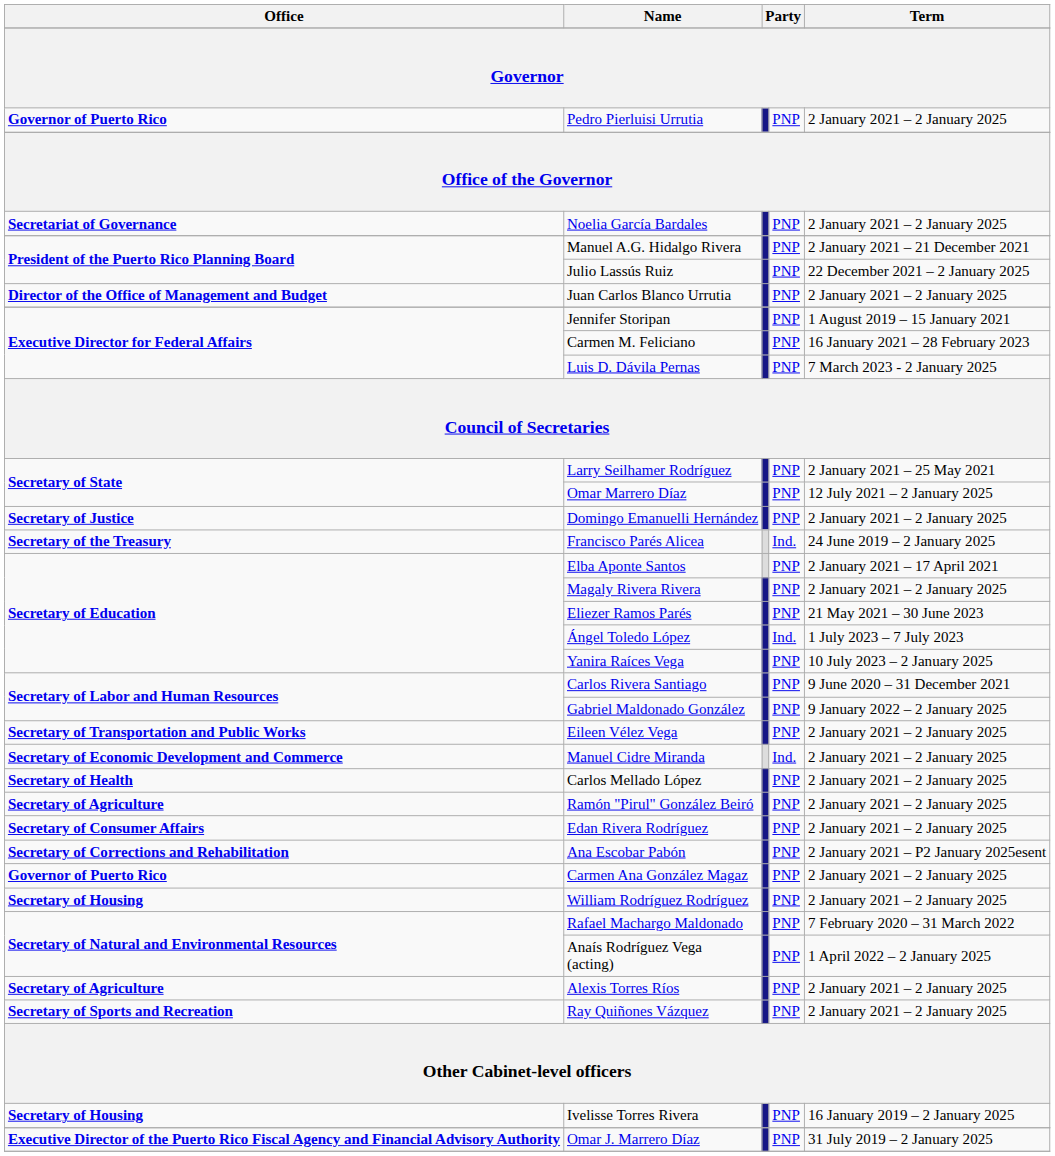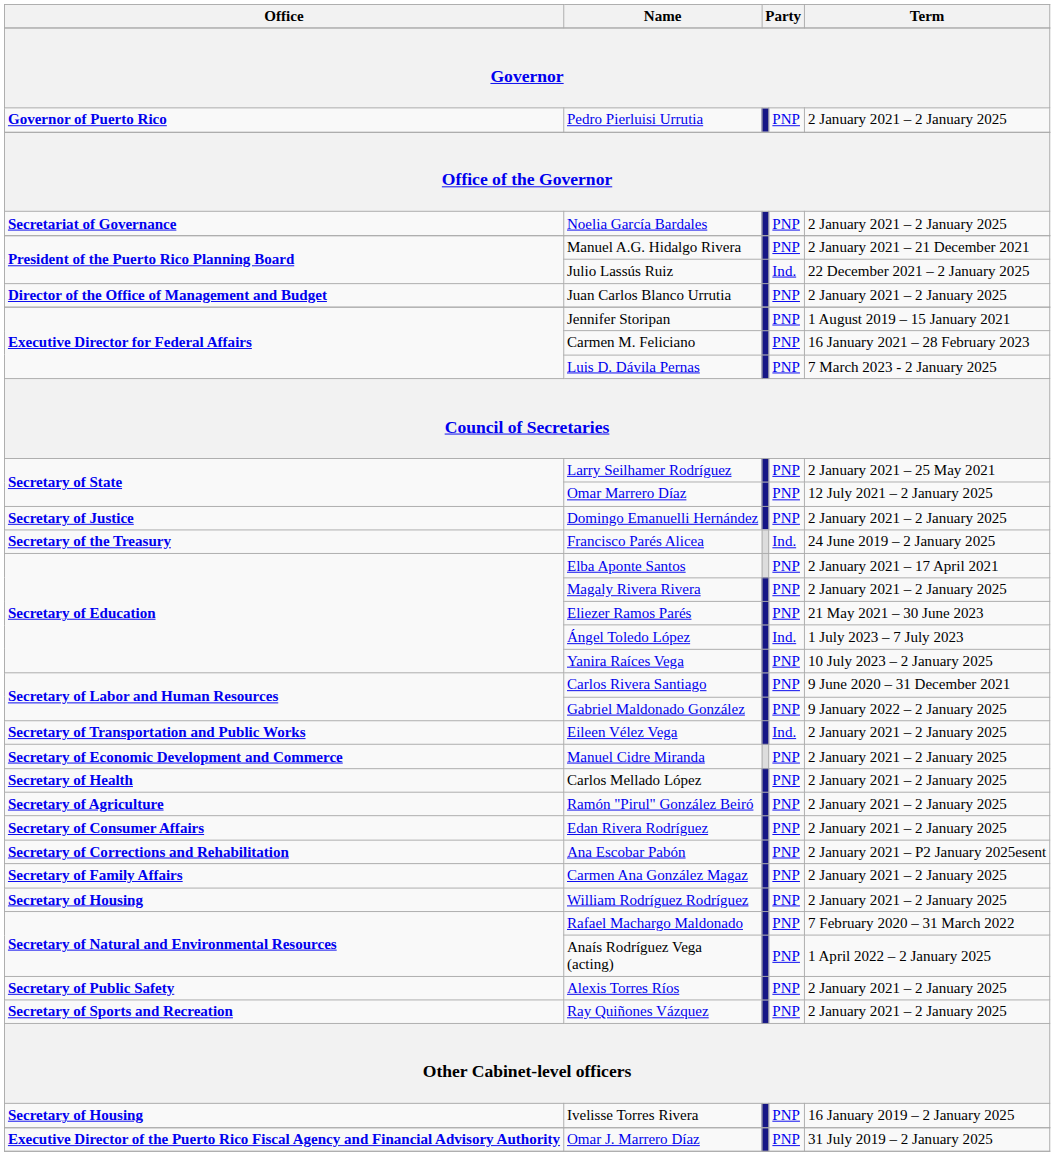Julio Lassús Ruiz | column 4: PNP -> Ind.
Eileen Vélez Vega | column 4: PNP -> Ind.
Manuel Cidre Miranda | column 4: Ind. -> PNP
Carmen Ana González Magaz | Office: Governor of Puerto Rico -> Secretary of Family Affairs
Alexis Torres Ríos | Office: Secretary of Agriculture -> Secretary of Public Safety
